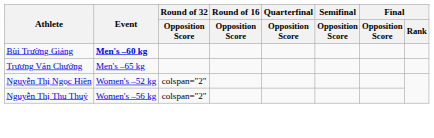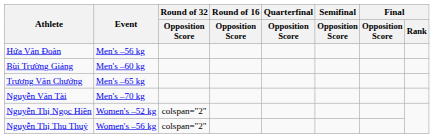+ row: Hứa Văn Đoàn | Men's –56 kg
Bùi Trường Giảng | Event: bold -> normal
+ row: Nguyễn Văn Tài | Men's –70 kg
